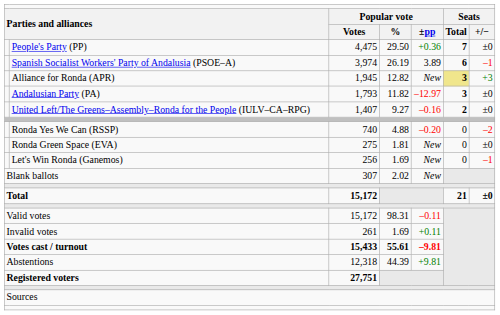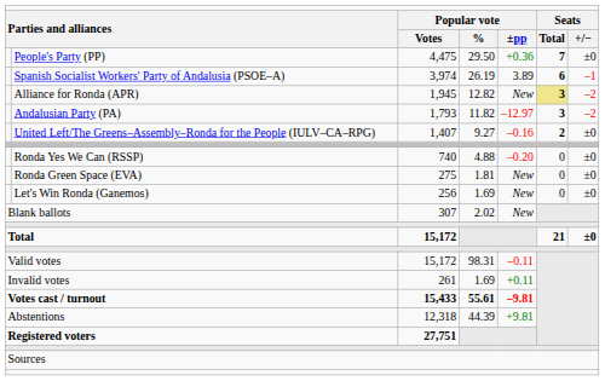Alliance for Ronda (APR) | column 7: +3 -> –2
Andalusian Party (PA) | column 7: ±0 -> –2
Ronda Yes We Can (RSSP) | column 7: –2 -> ±0
Let's Win Ronda (Ganemos) | column 7: –1 -> ±0
